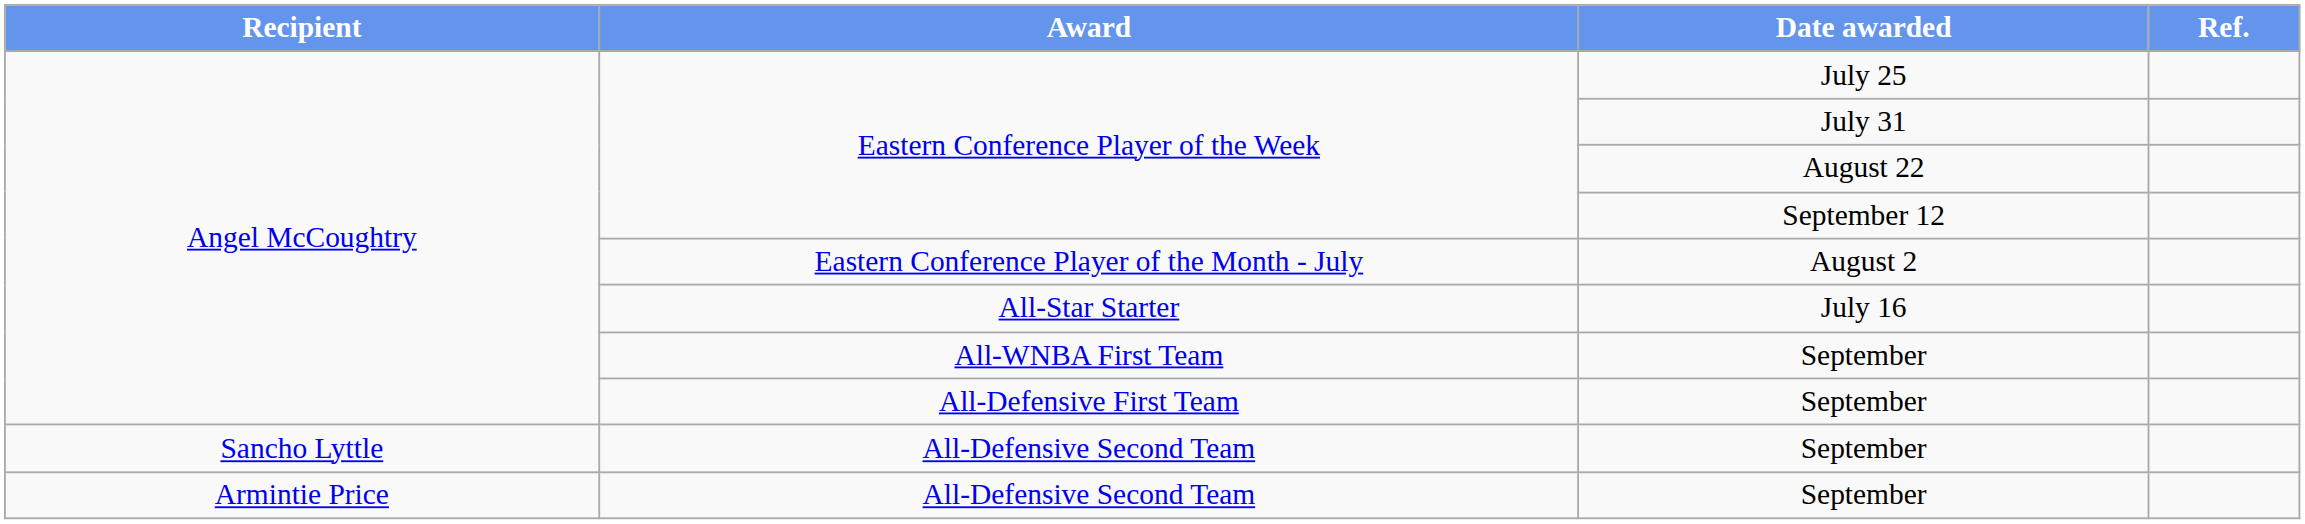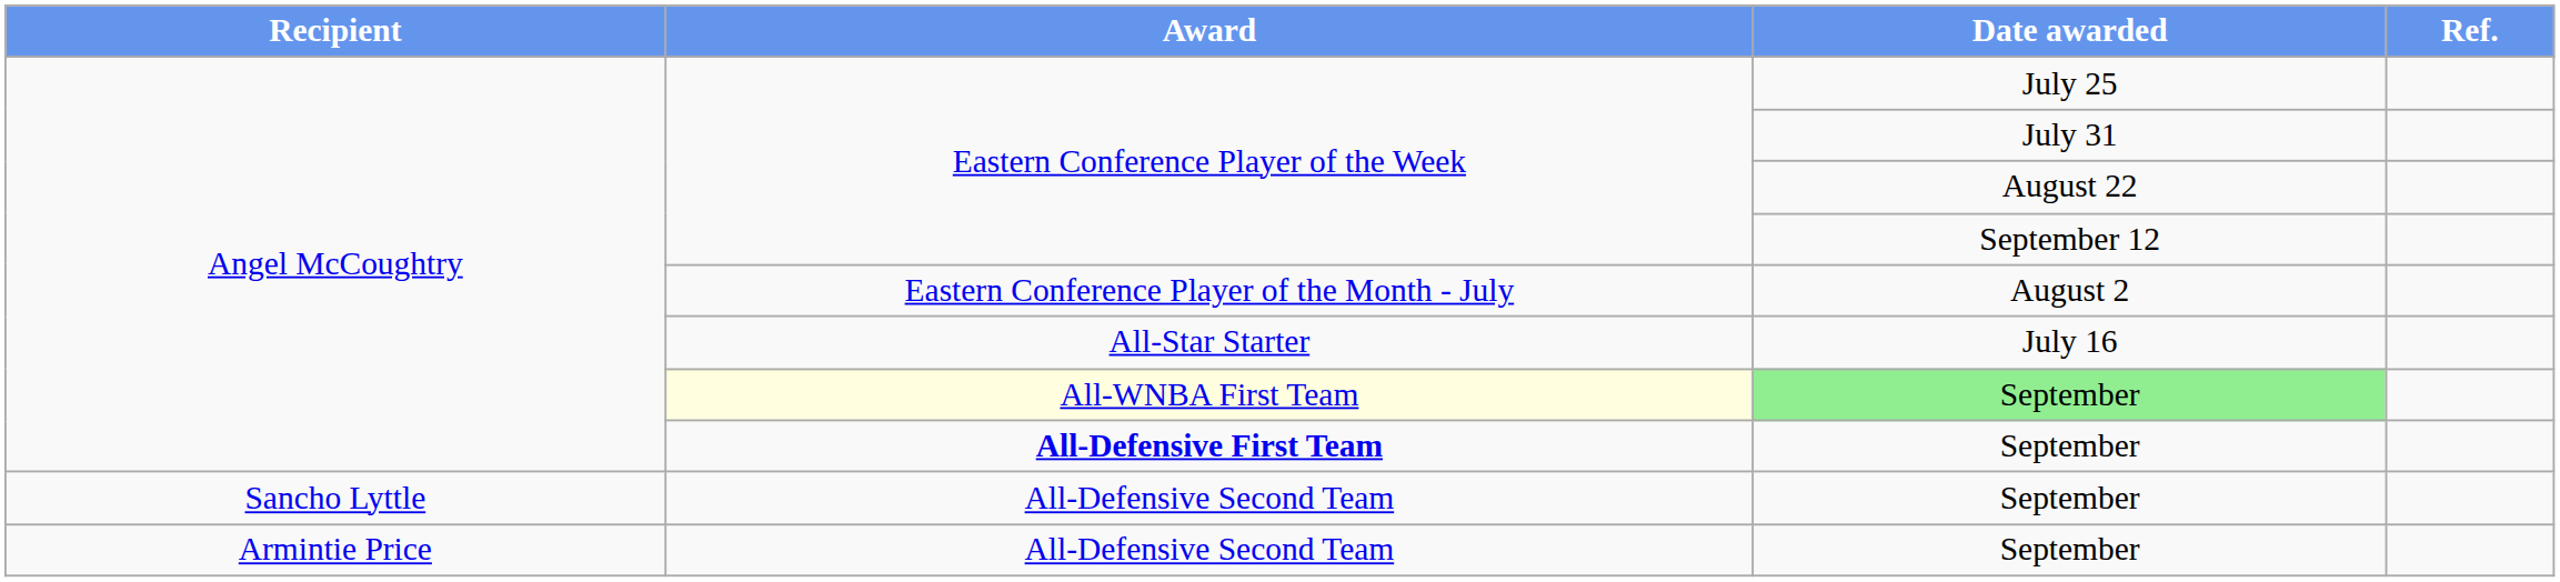All-WNBA First Team / September | Award: no background -> lightyellow background
All-WNBA First Team / September | Date awarded: no background -> lightgreen background
All-Defensive First Team / September | Award: normal -> bold
